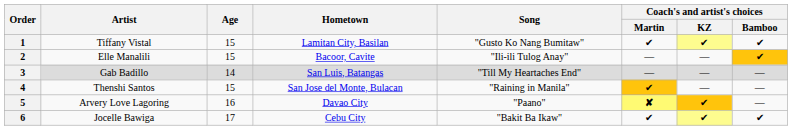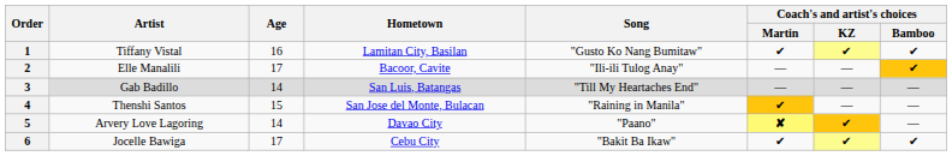1 | Age: 15 -> 16
2 | Age: 15 -> 17
5 | Age: 16 -> 14
